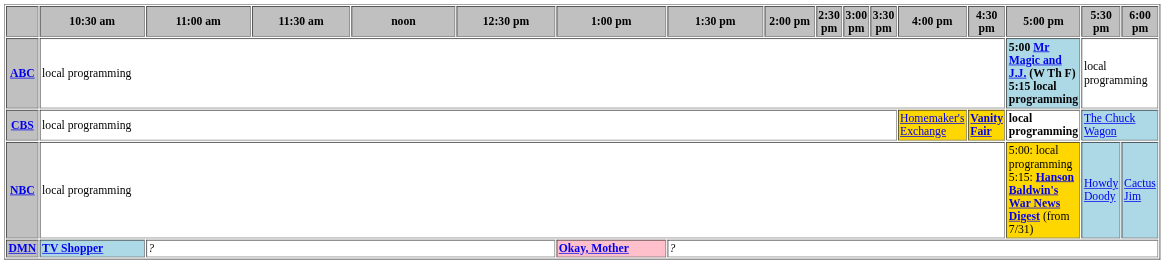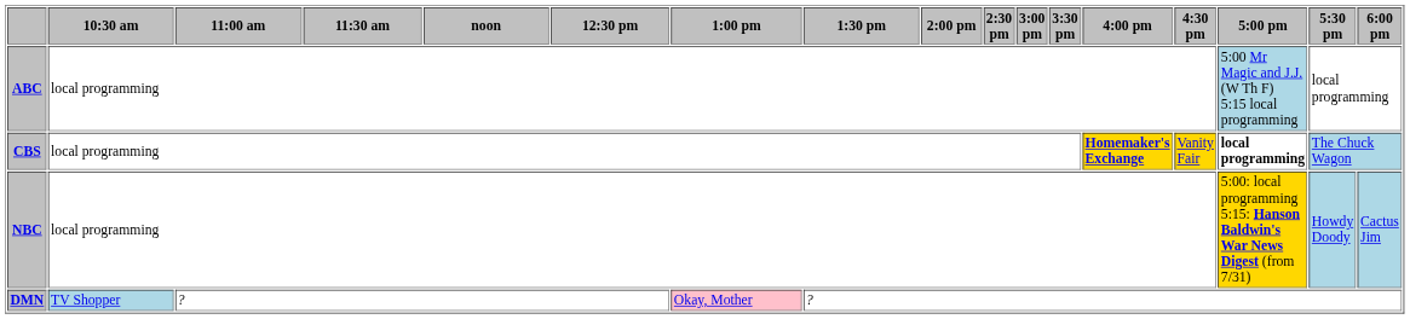ABC | 5:00 pm: bold -> normal
CBS | 4:00 pm: normal -> bold
CBS | 4:30 pm: bold -> normal
DMN | 10:30 am: bold -> normal
DMN | 1:00 pm: bold -> normal
